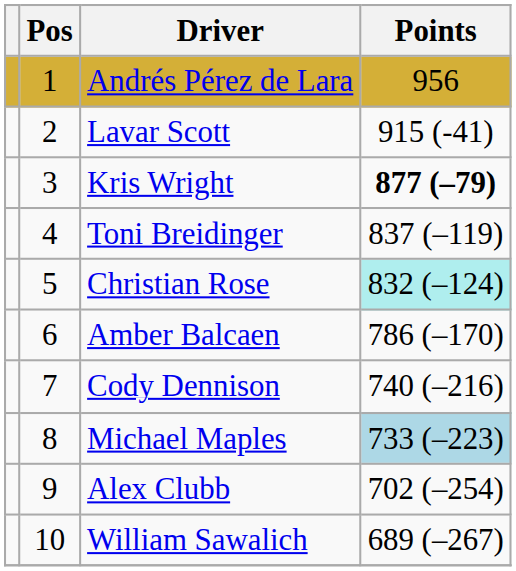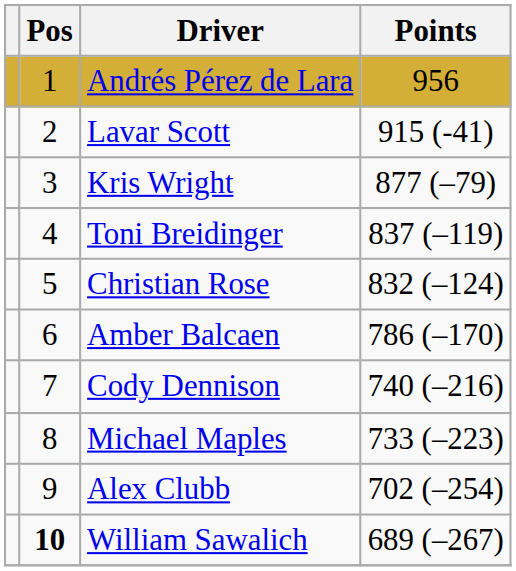Kris Wright | Points: bold -> normal
Christian Rose | Points: paleturquoise background -> no background
Michael Maples | Points: lightblue background -> no background
William Sawalich | Pos: normal -> bold
